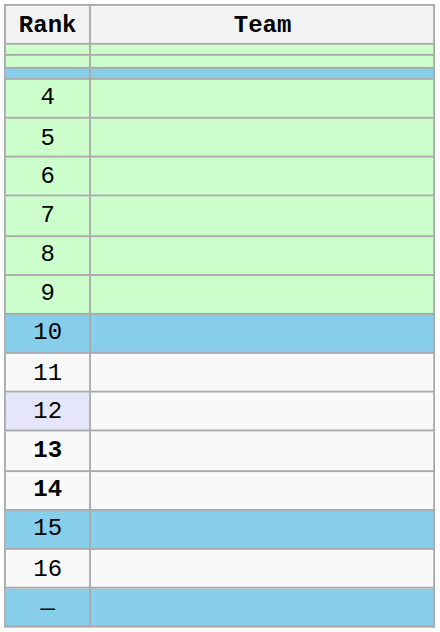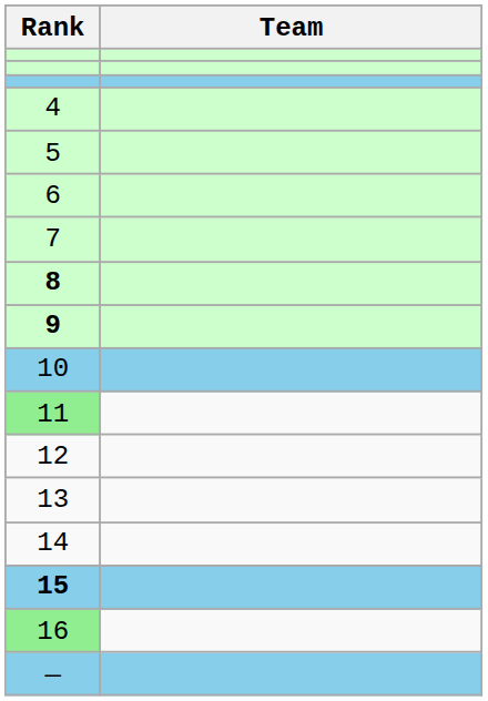row 9 | Rank: normal -> bold
row 10 | Rank: normal -> bold
row 12 | Rank: no background -> lightgreen background
row 13 | Rank: lavender background -> no background
row 14 | Rank: bold -> normal
row 15 | Rank: bold -> normal
row 16 | Rank: normal -> bold
row 17 | Rank: no background -> lightgreen background
